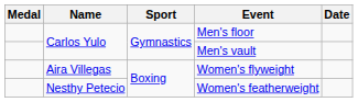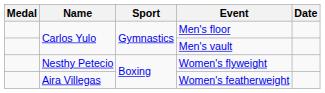Women's flyweight | Name: Aira Villegas -> Nesthy Petecio
Women's featherweight | Name: Nesthy Petecio -> Aira Villegas
